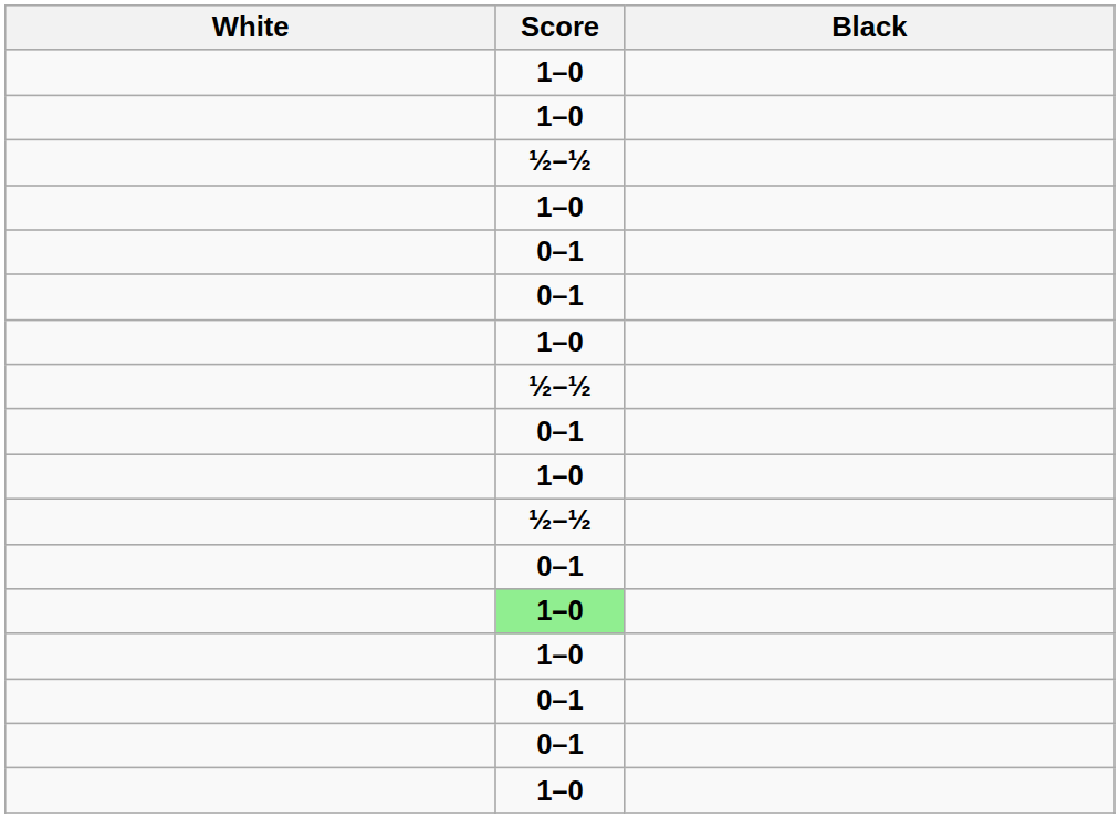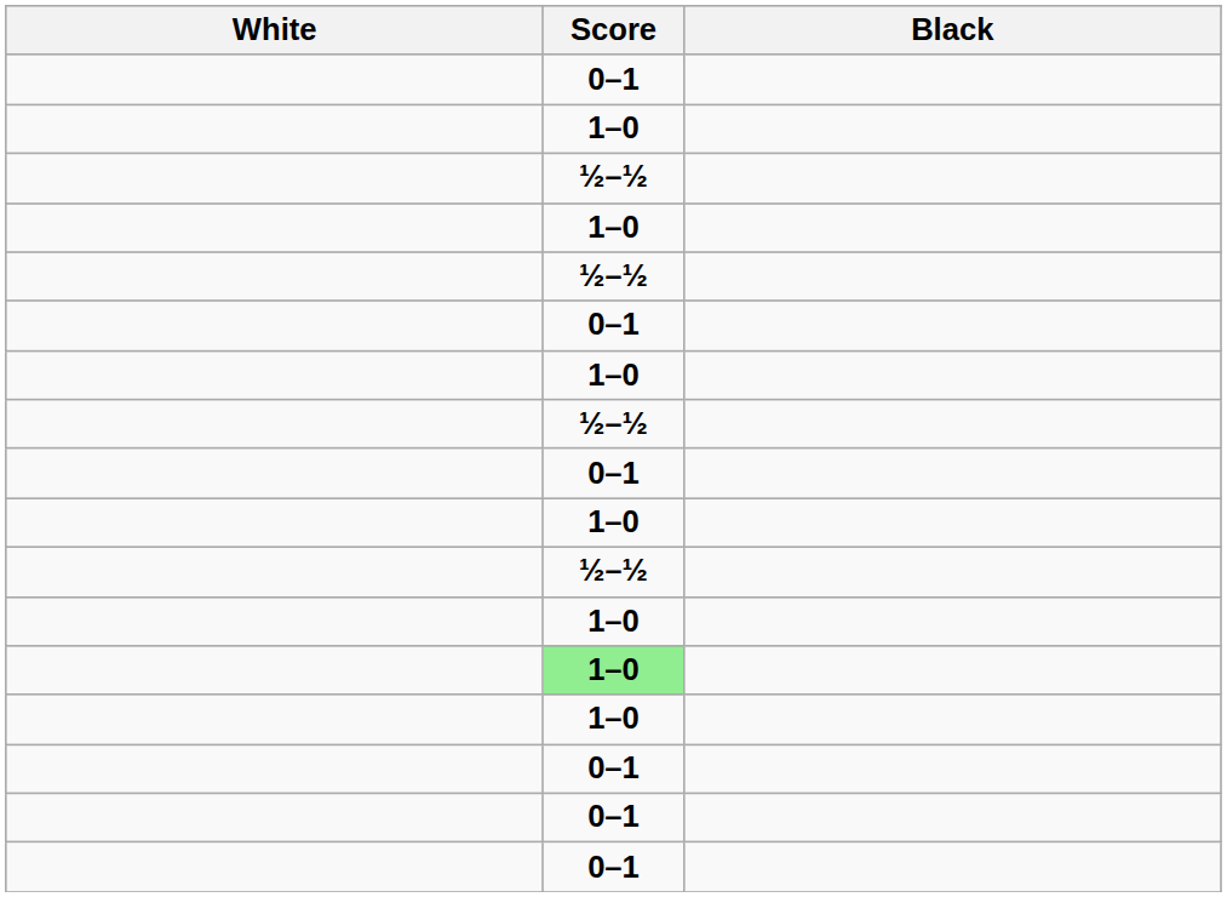row 2 | Score: 1–0 -> 0–1
row 6 | Score: 0–1 -> ½–½
row 13 | Score: 0–1 -> 1–0
row 18 | Score: 1–0 -> 0–1
